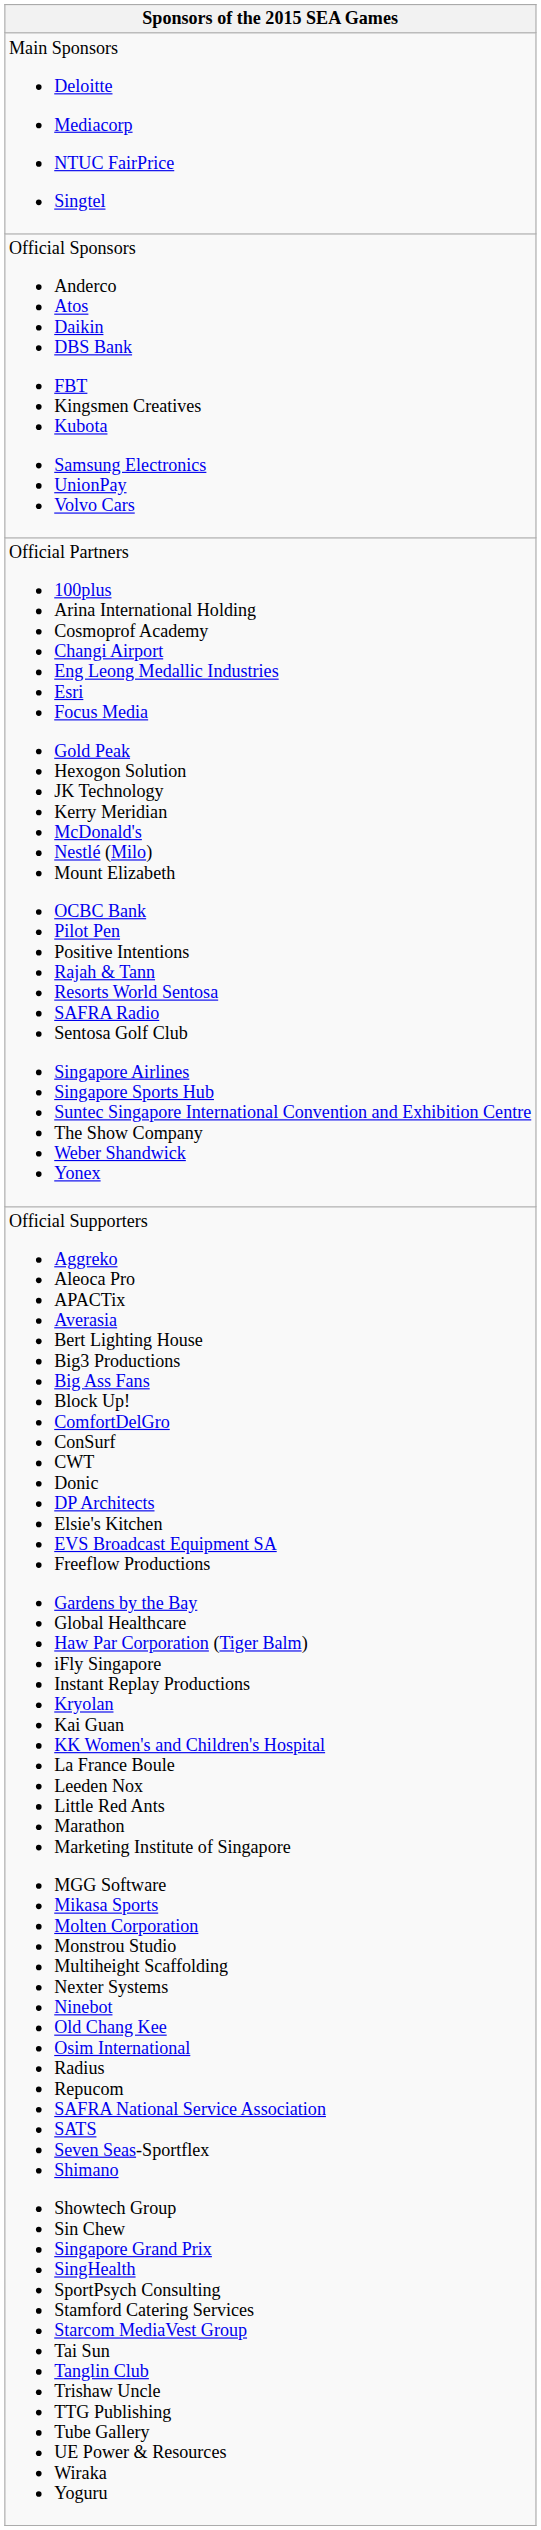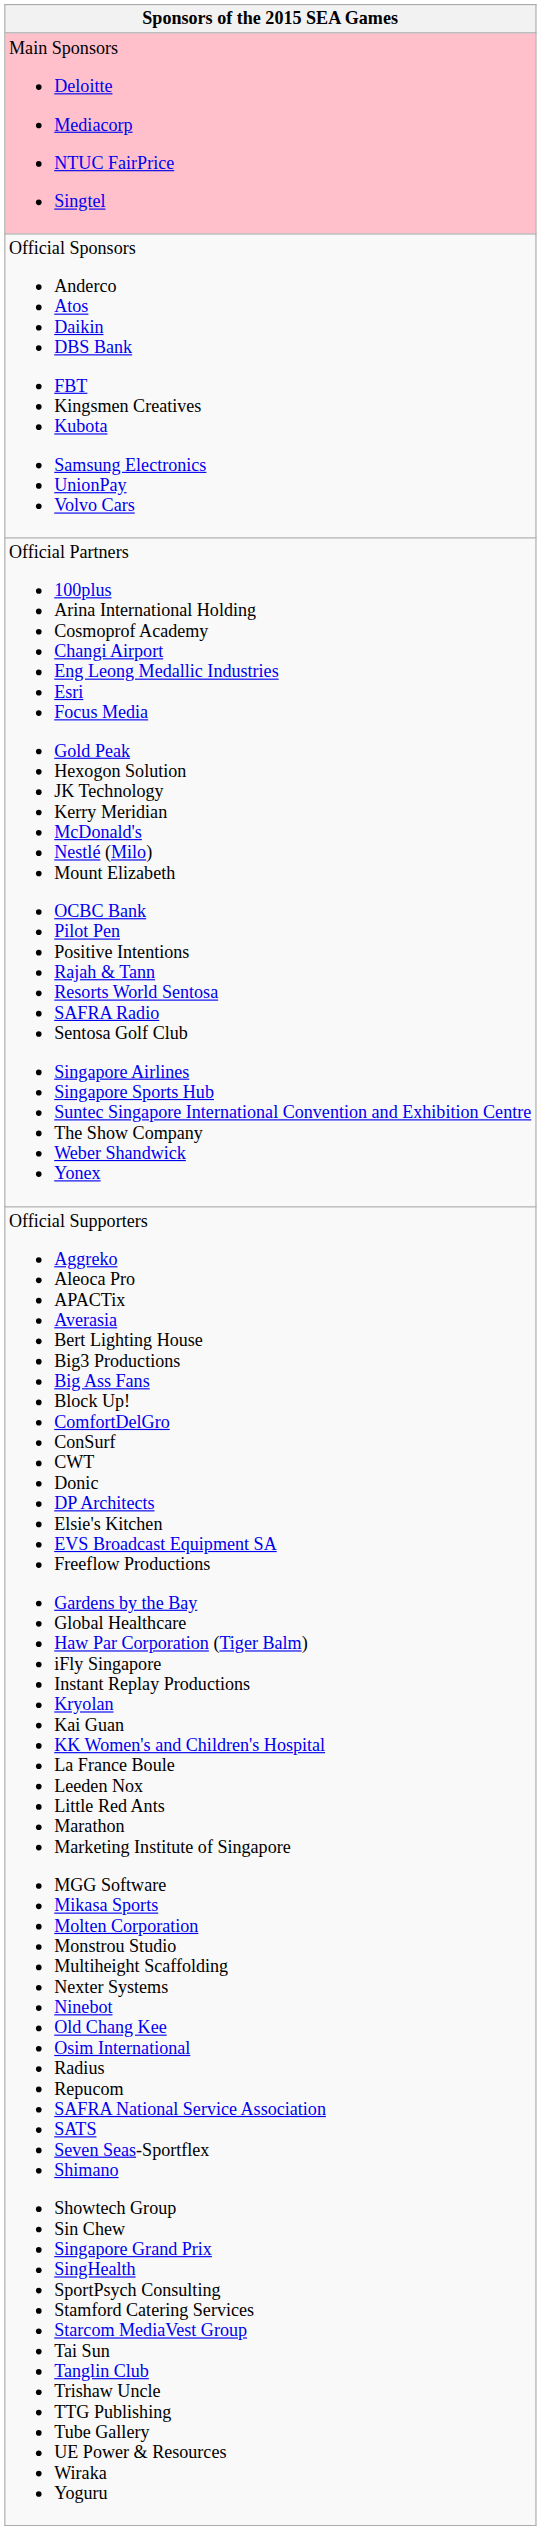row 2 | column 1: no background -> pink background
